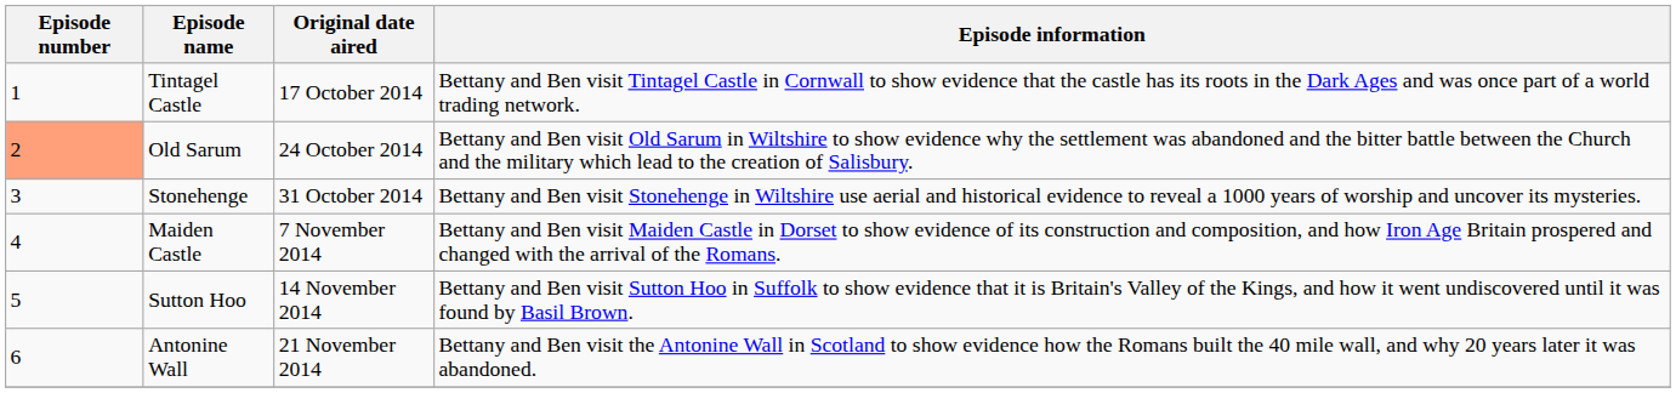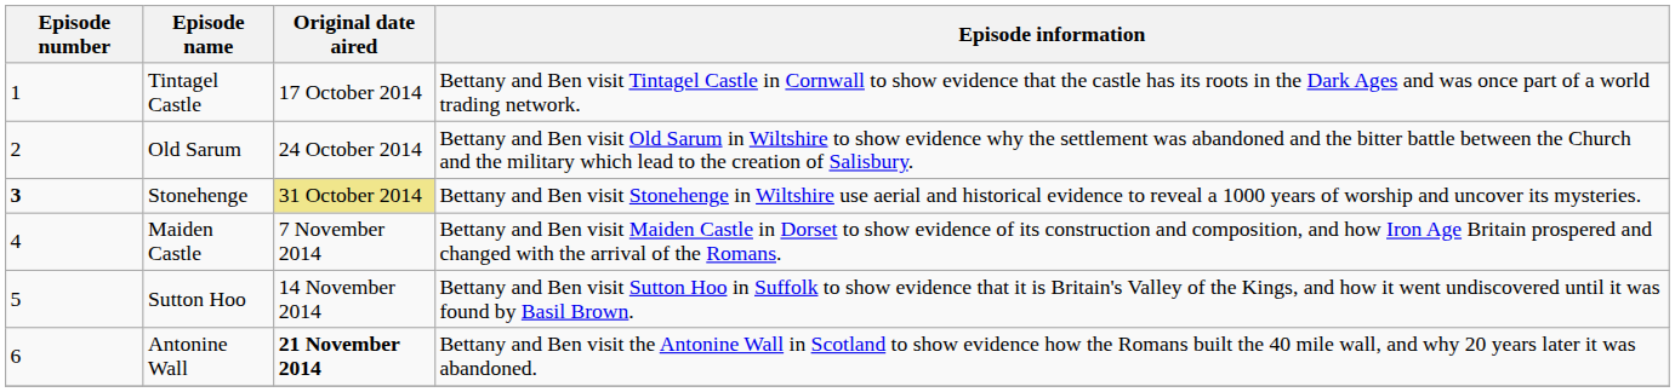Old Sarum | Episode number: lightsalmon background -> no background
Stonehenge | Episode number: normal -> bold
Stonehenge | Original date aired: no background -> khaki background
Antonine Wall | Original date aired: normal -> bold
